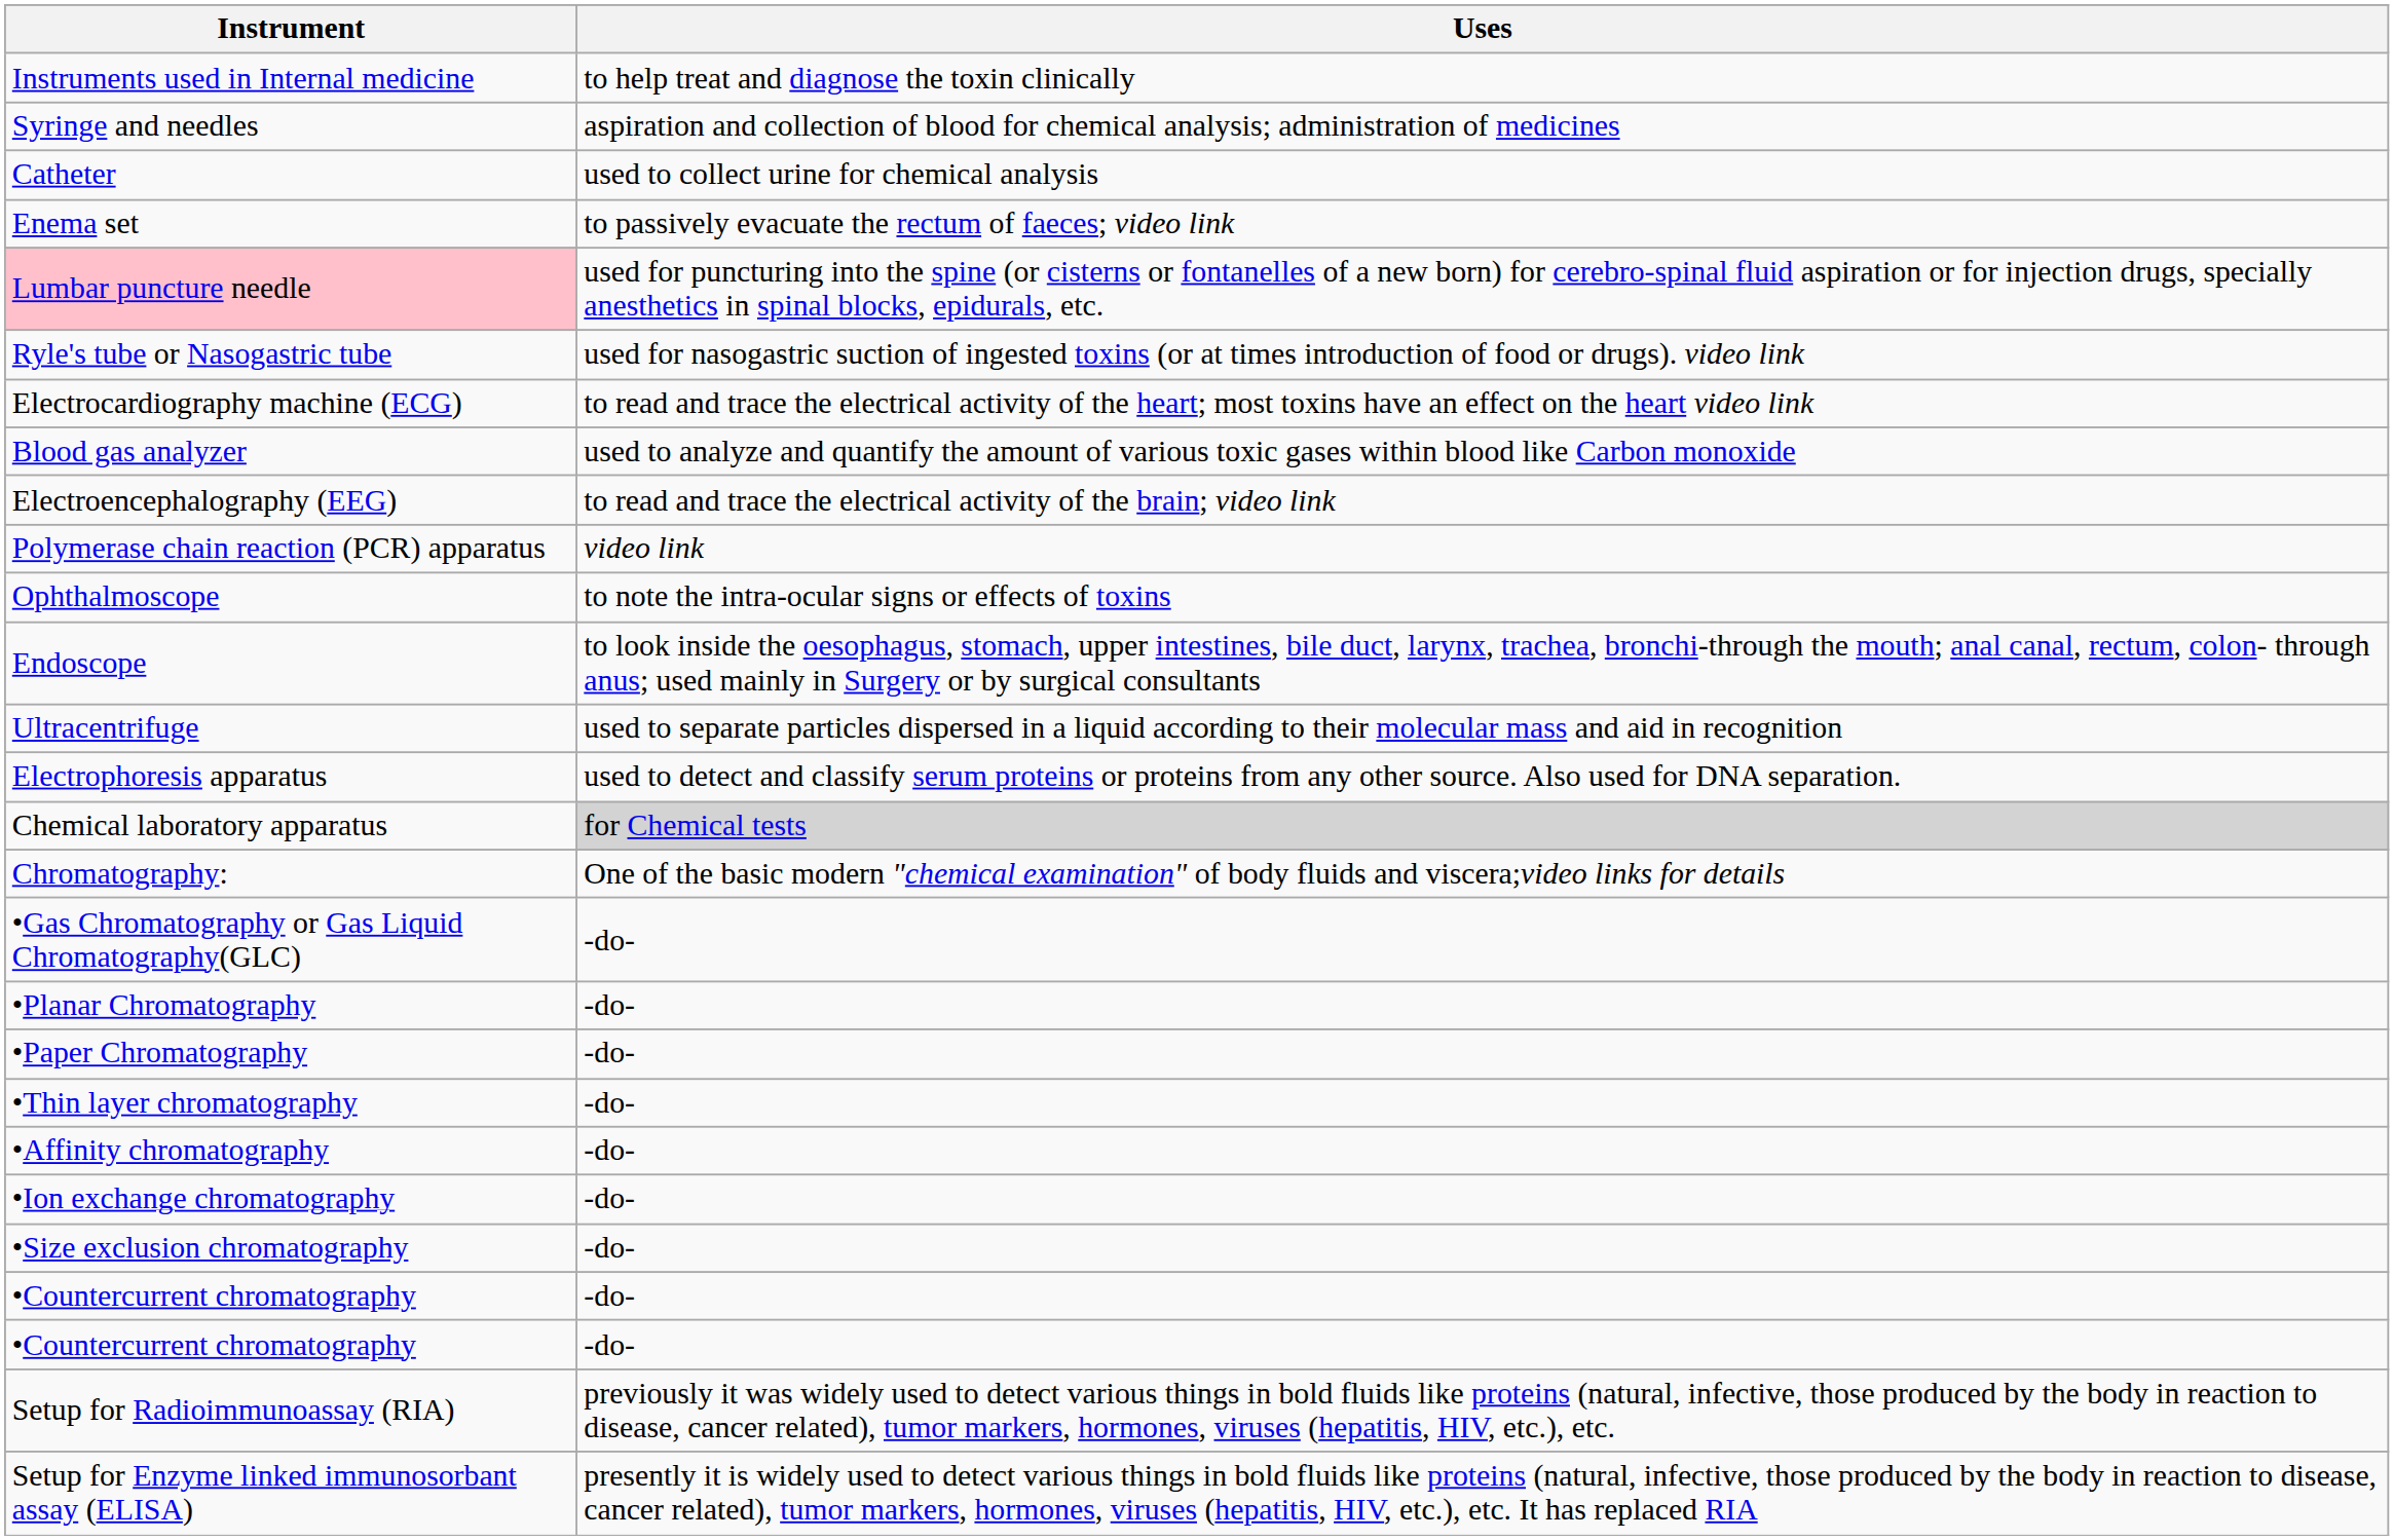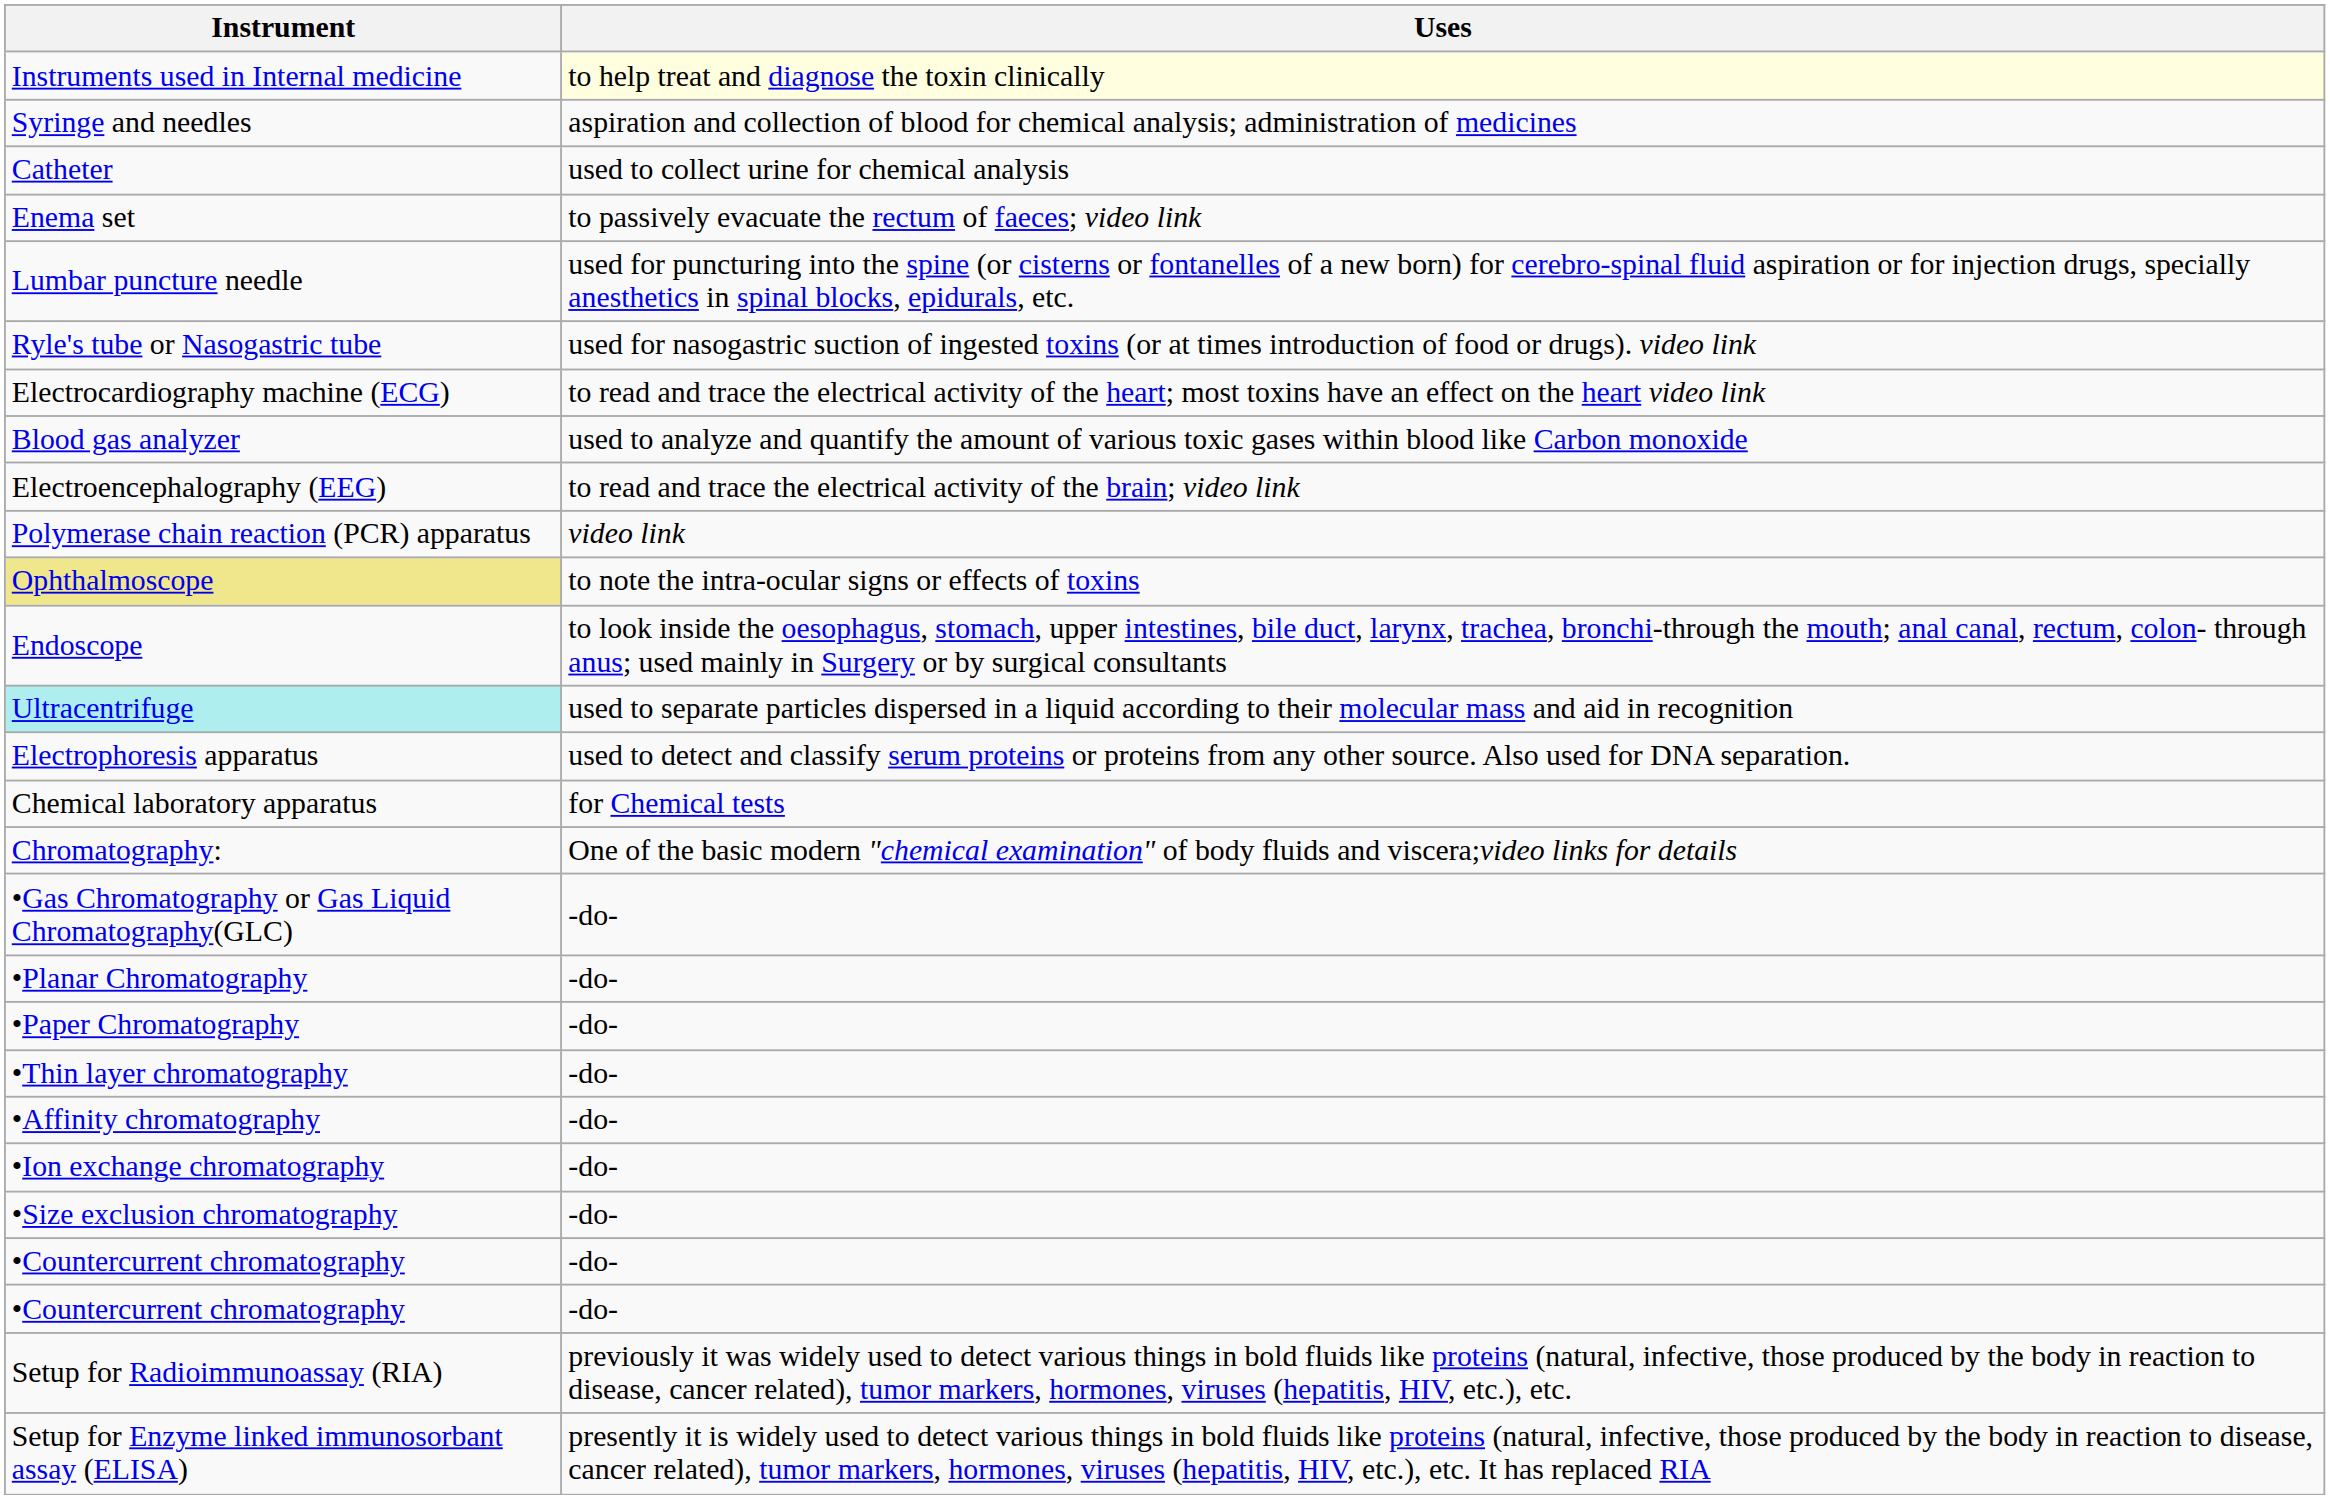row 2 | Uses: no background -> lightyellow background
row 6 | Instrument: pink background -> no background
row 12 | Instrument: no background -> khaki background
row 14 | Instrument: no background -> paleturquoise background
row 16 | Uses: lightgrey background -> no background
